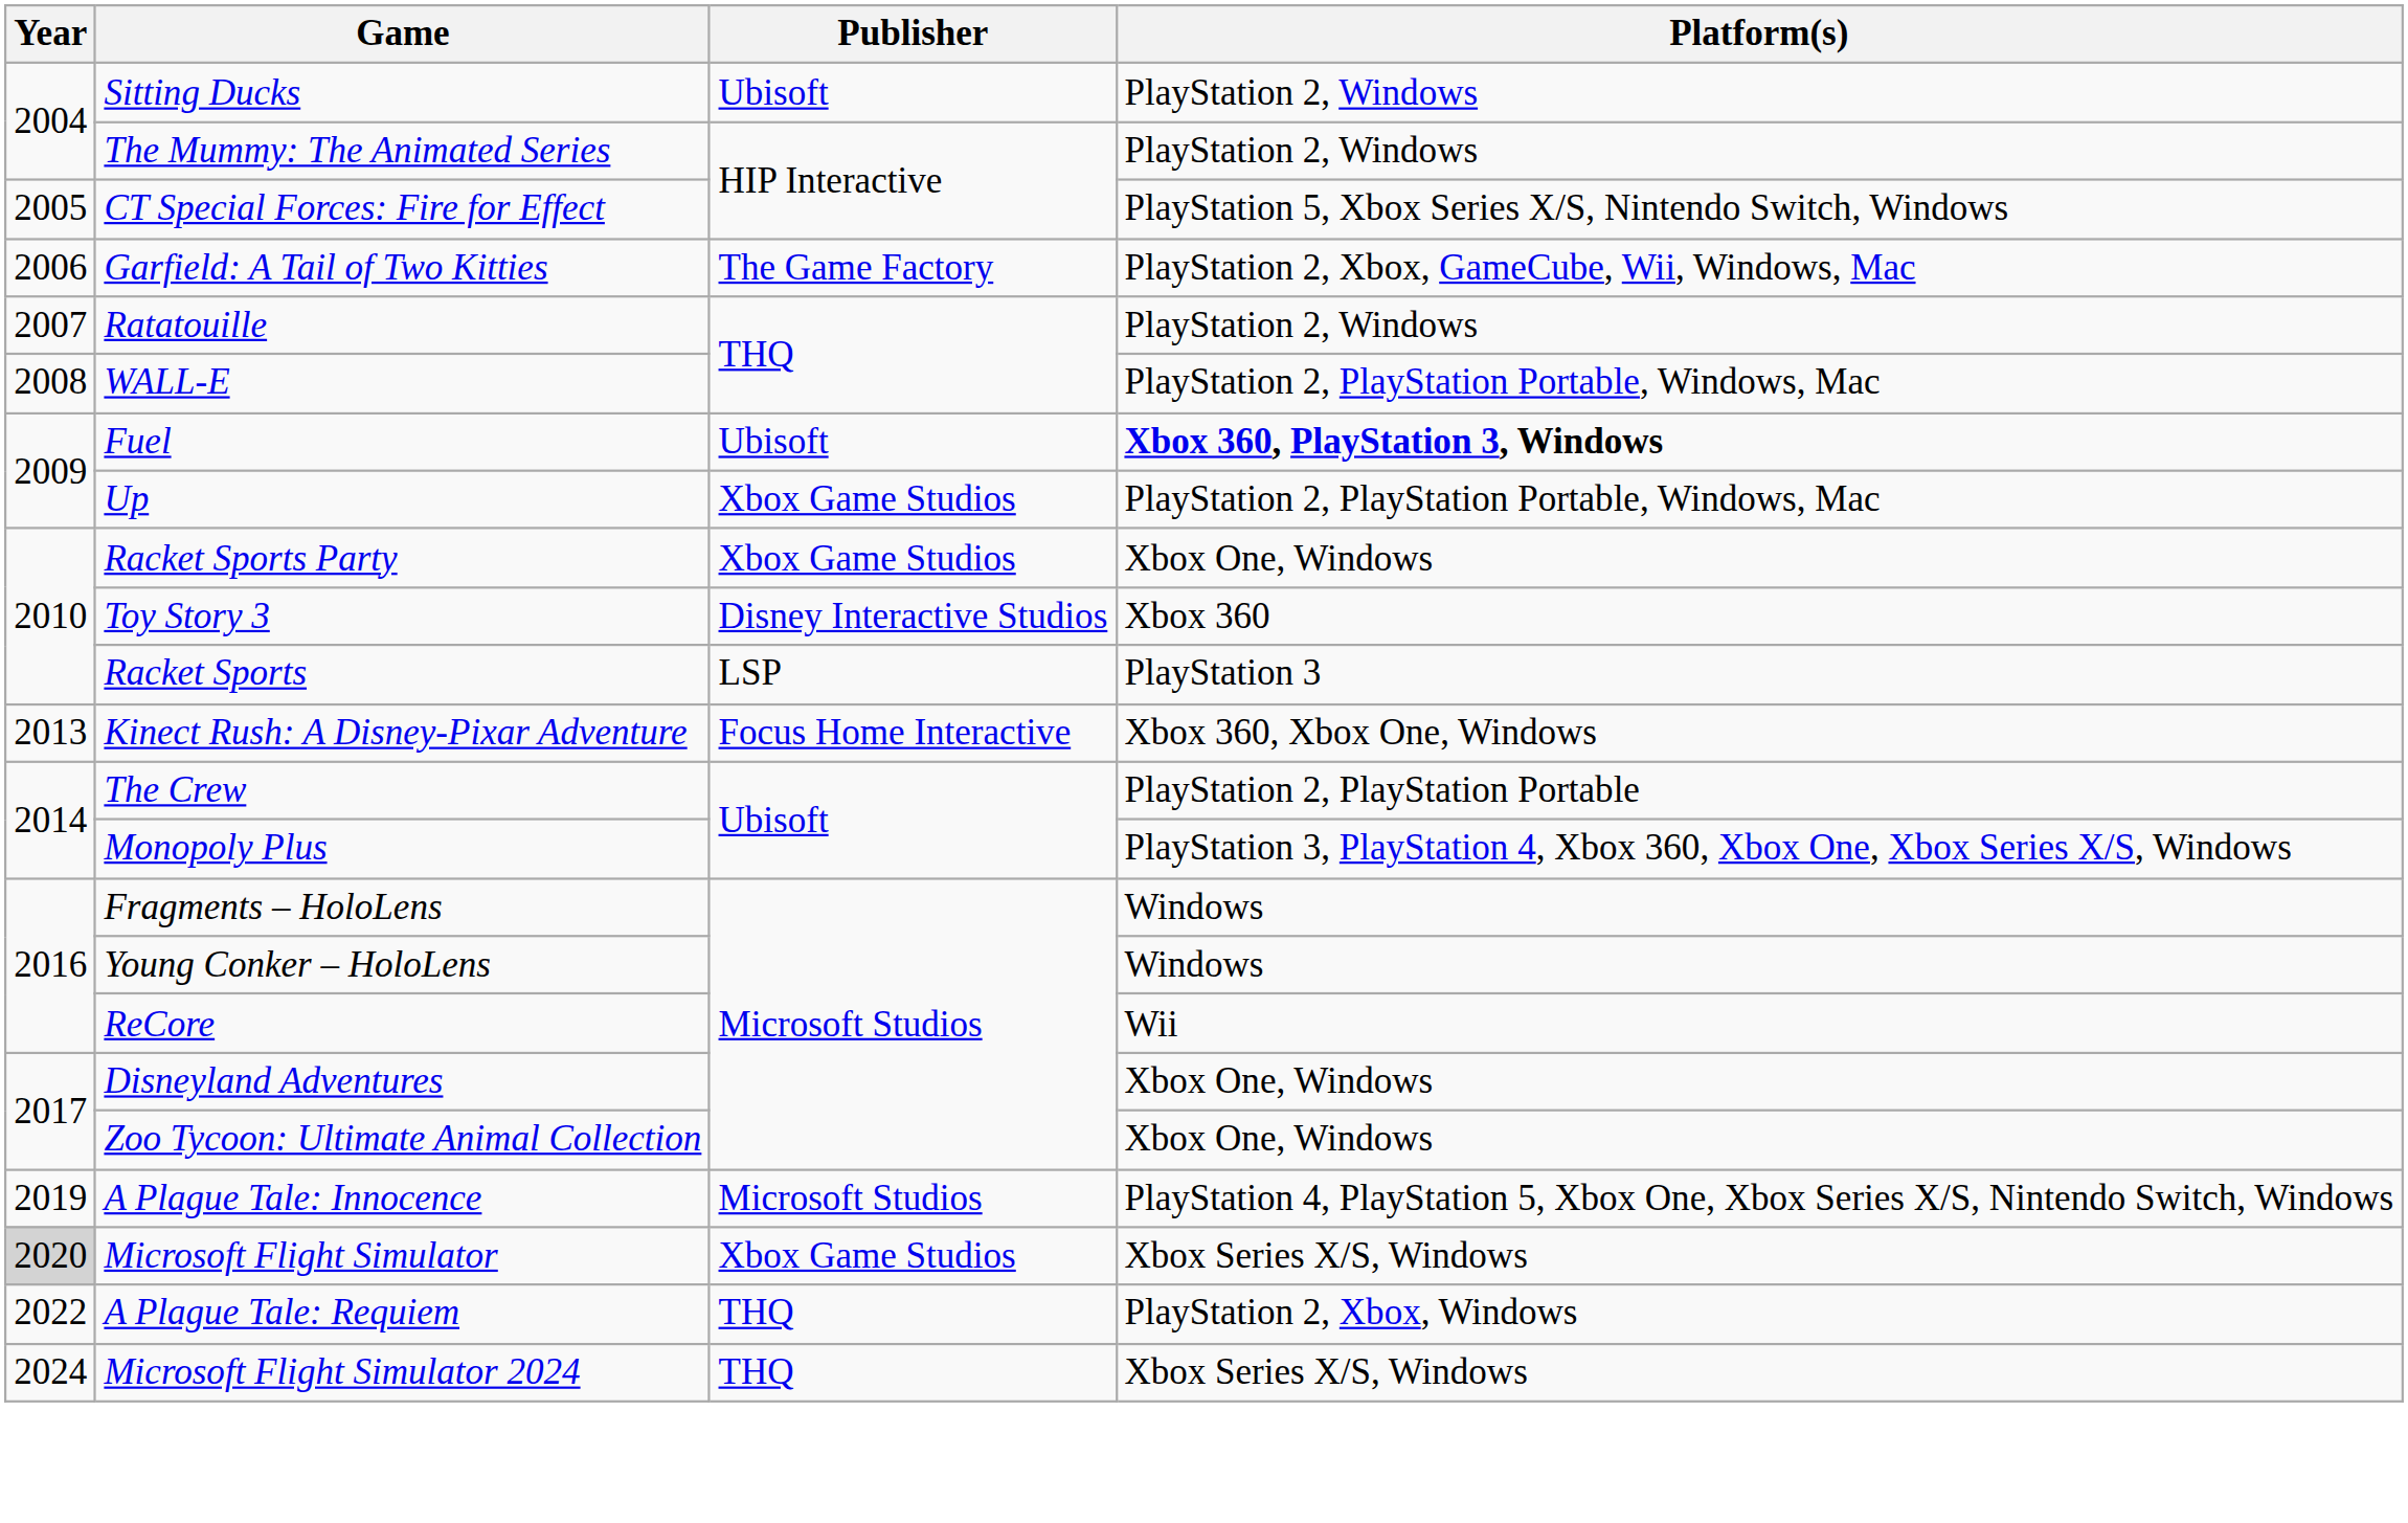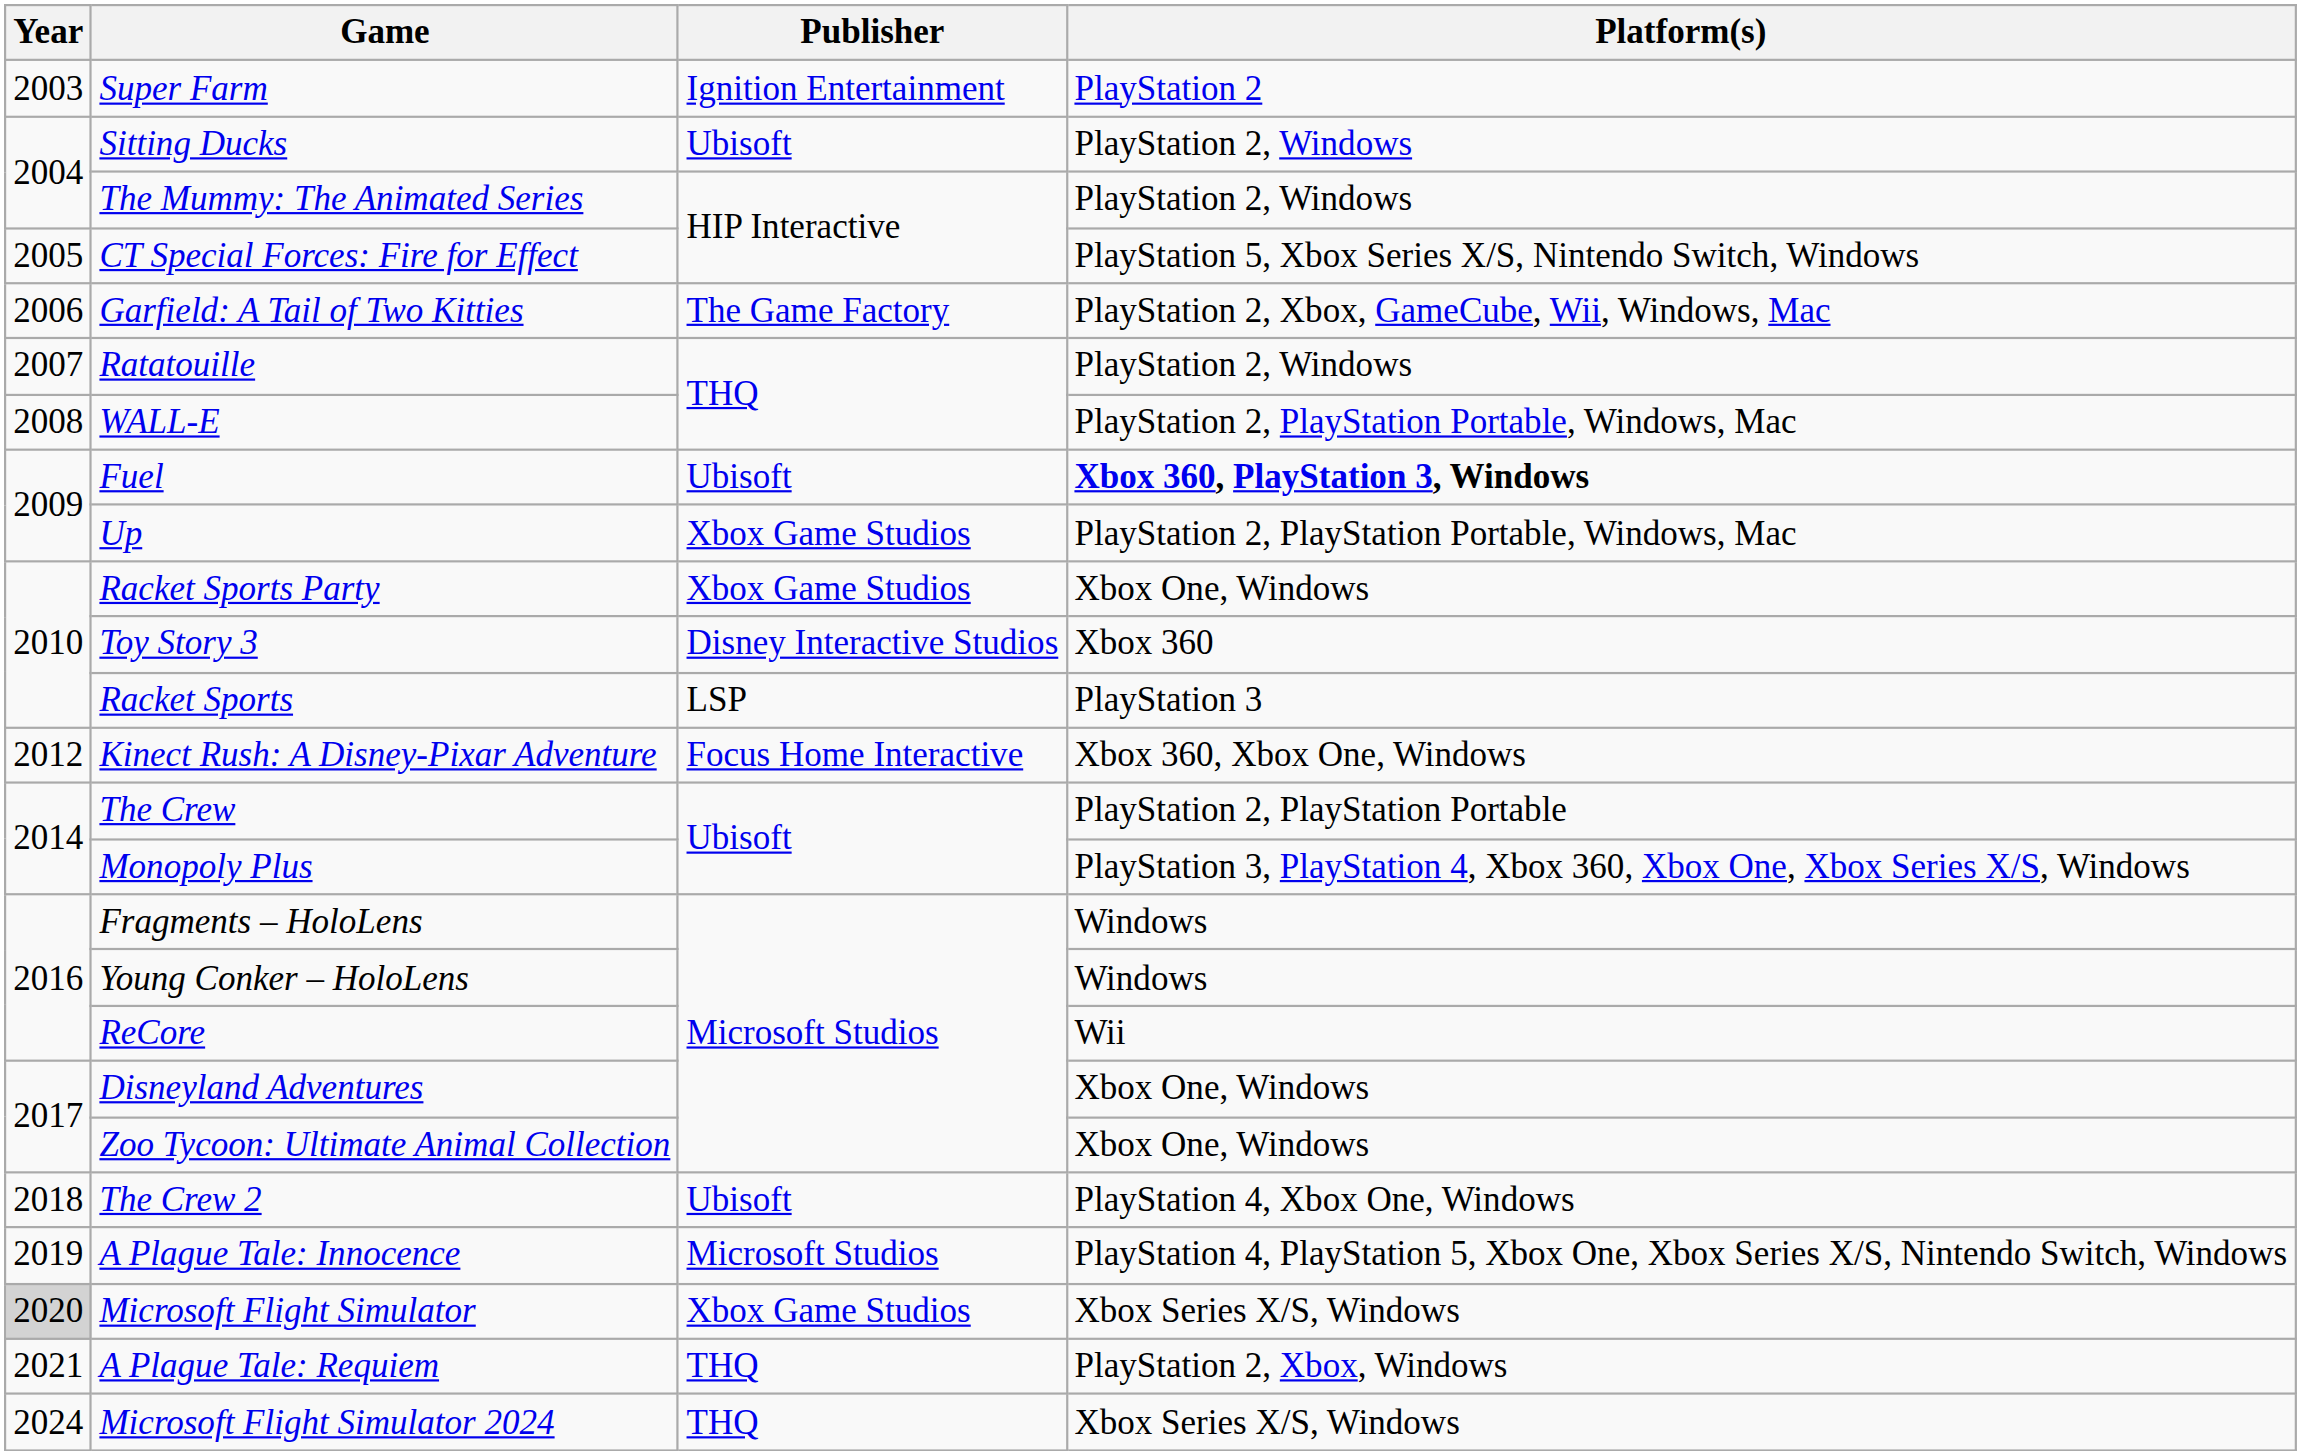+ row: 2003 | Super Farm | Ignition Entertainment | PlayStation 2
Kinect Rush: A Disney-Pixar Adventure | Year: 2013 -> 2012
+ row: 2018 | The Crew 2 | Ubisoft | PlayStation 4, Xbox One, Windows
A Plague Tale: Requiem | Year: 2022 -> 2021
